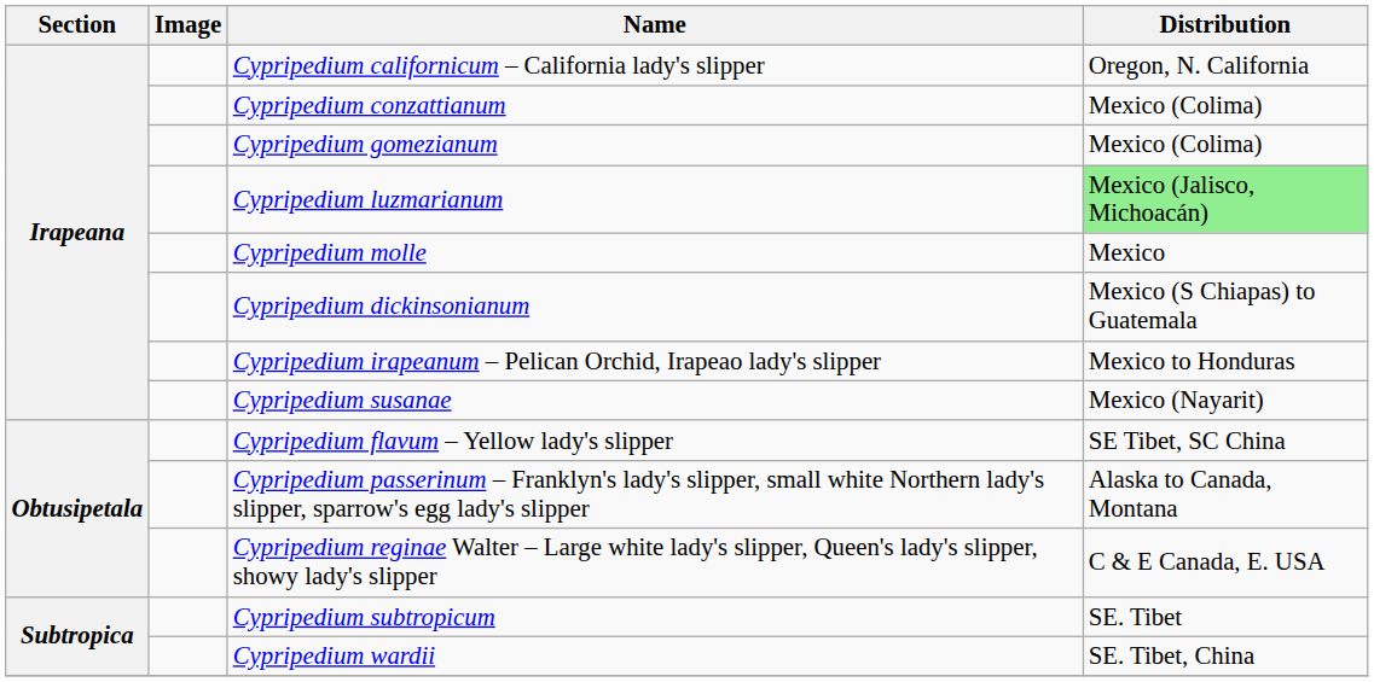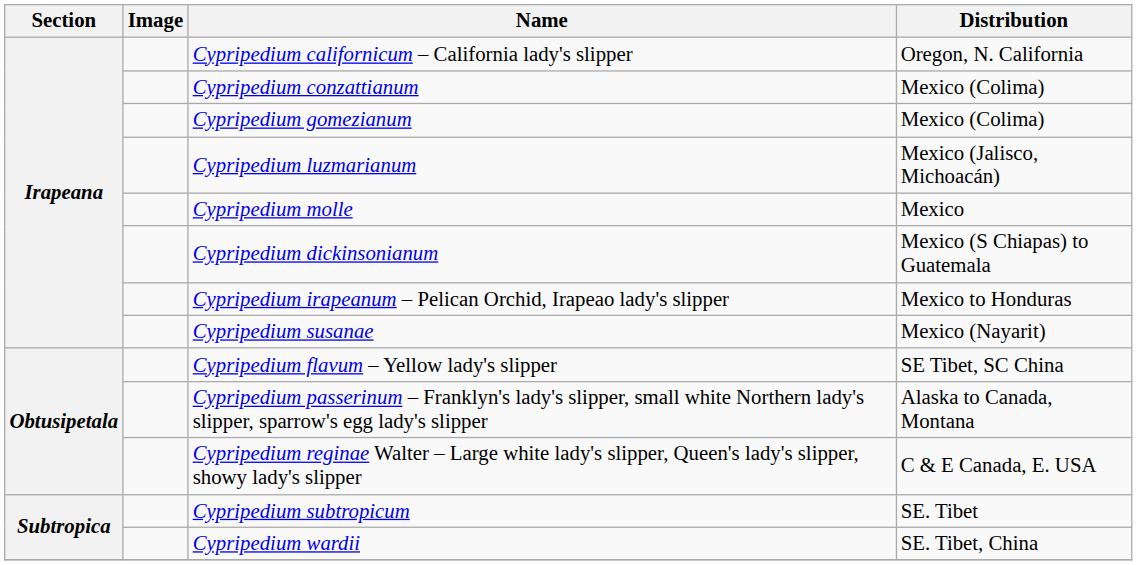Cypripedium luzmarianum | Distribution: lightgreen background -> no background
